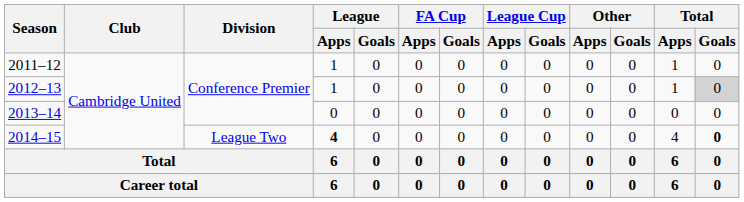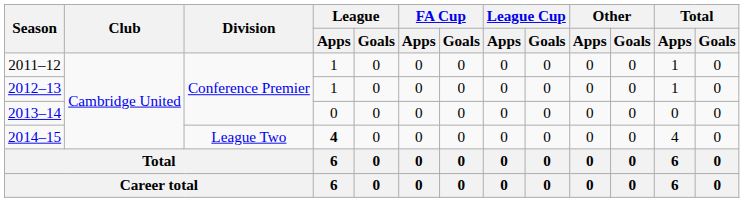2012–13 | Total / Goals: lightgrey background -> no background
2014–15 | Total / Goals: bold -> normal
